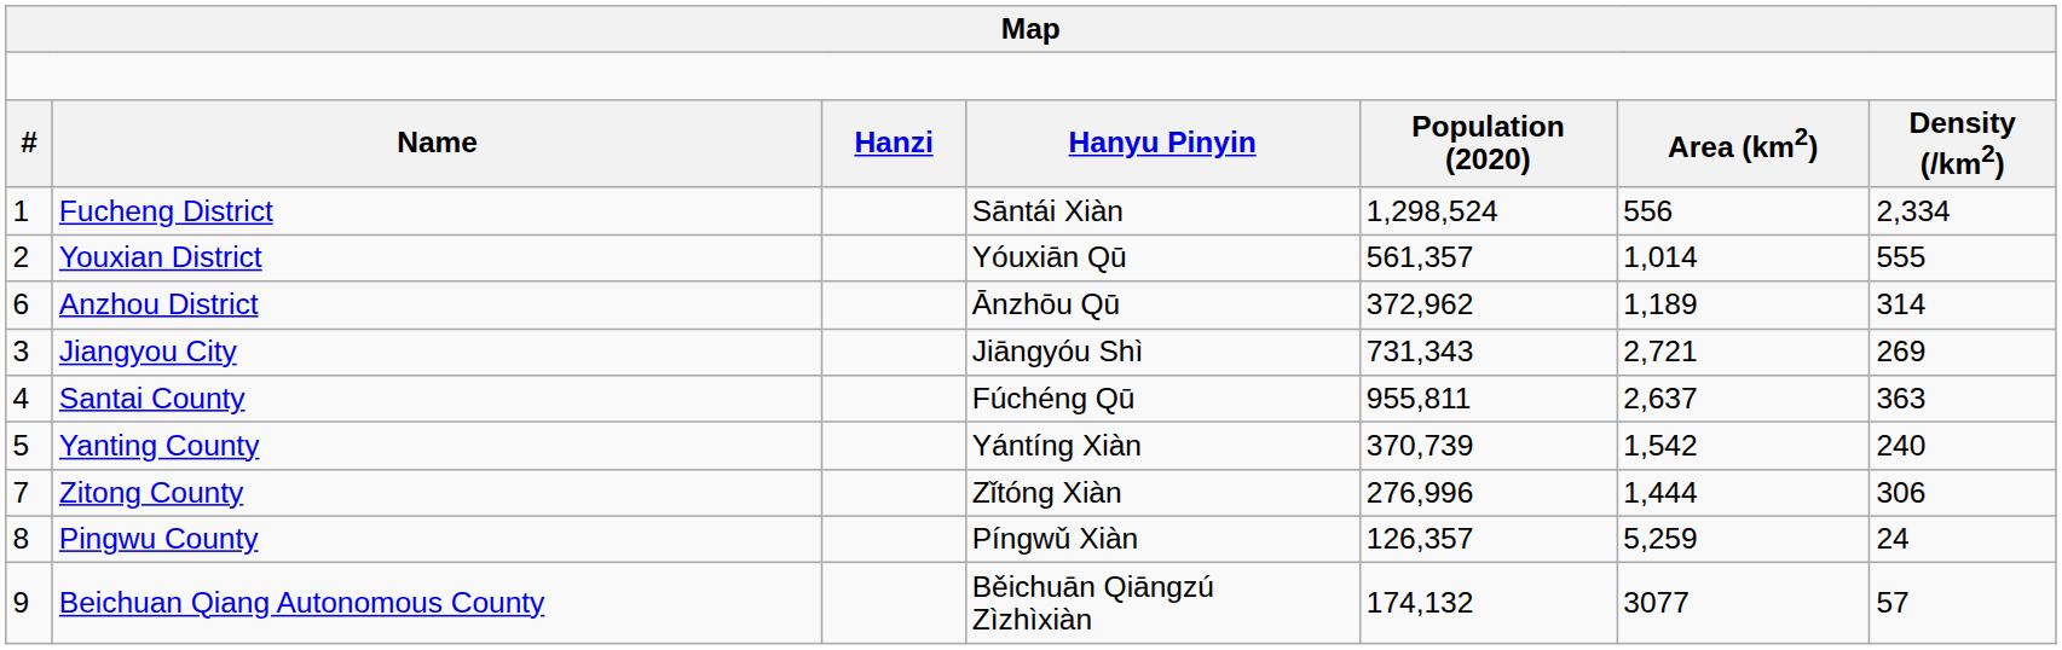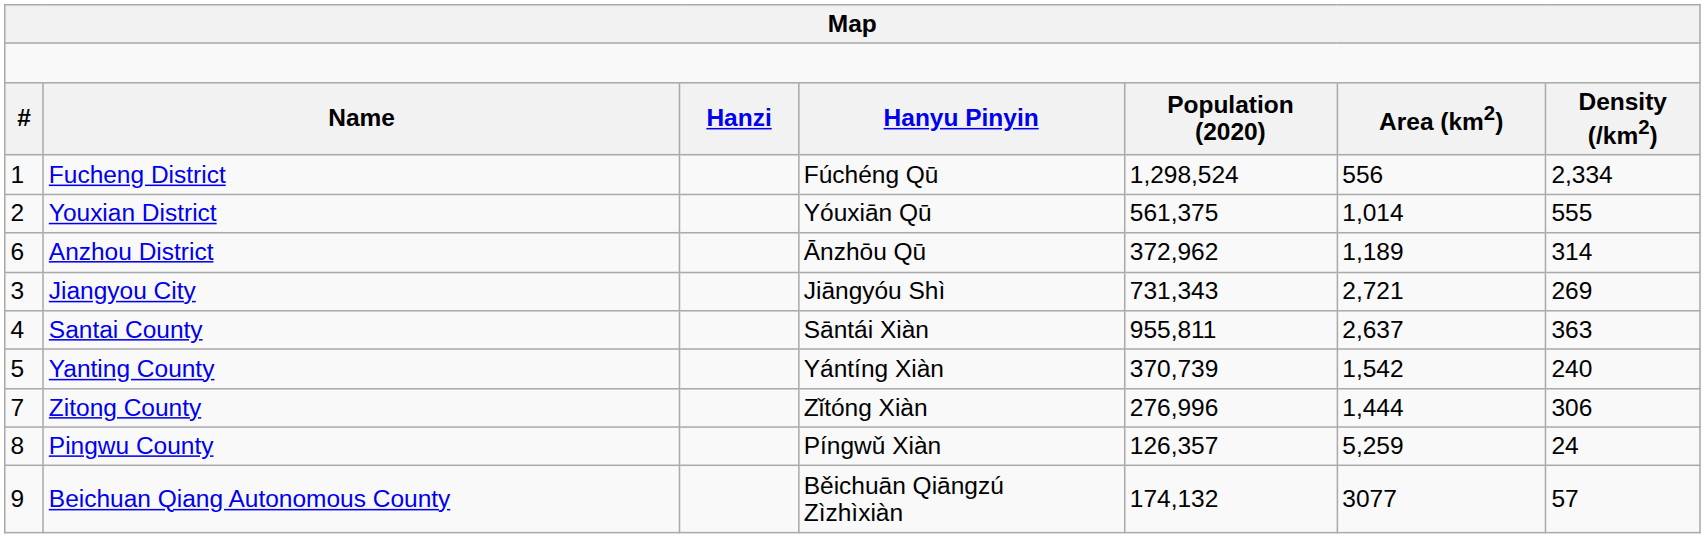Fucheng District | column 4: Sāntái Xiàn -> Fúchéng Qū
Youxian District | column 5: 561,357 -> 561,375
Santai County | column 4: Fúchéng Qū -> Sāntái Xiàn
